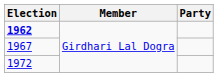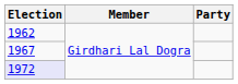1962 | Election: bold -> normal
1972 | Election: no background -> lavender background
